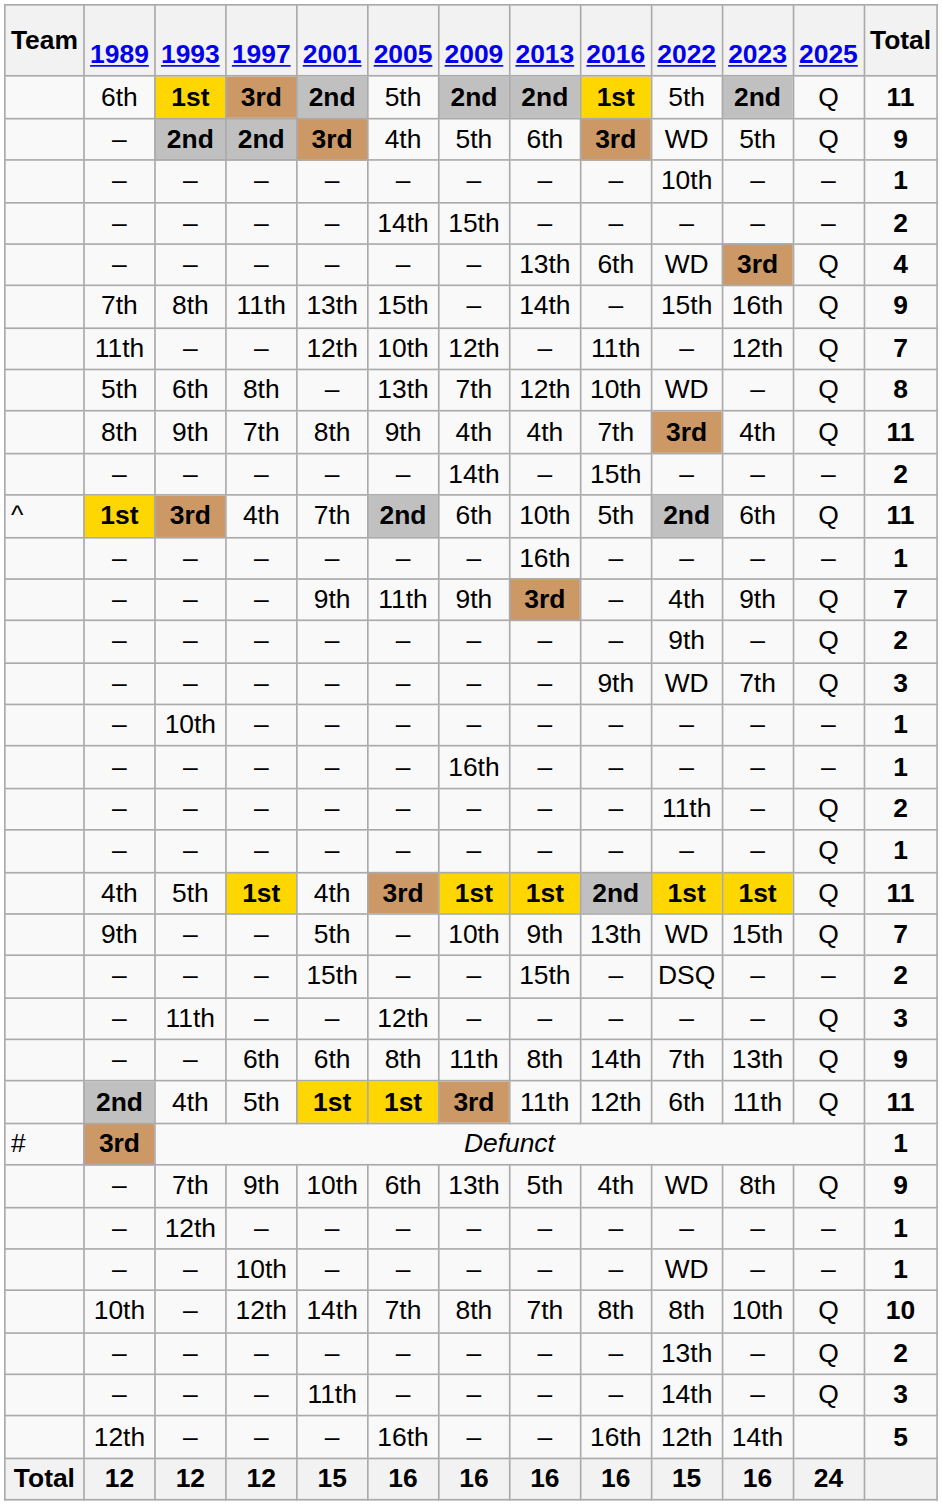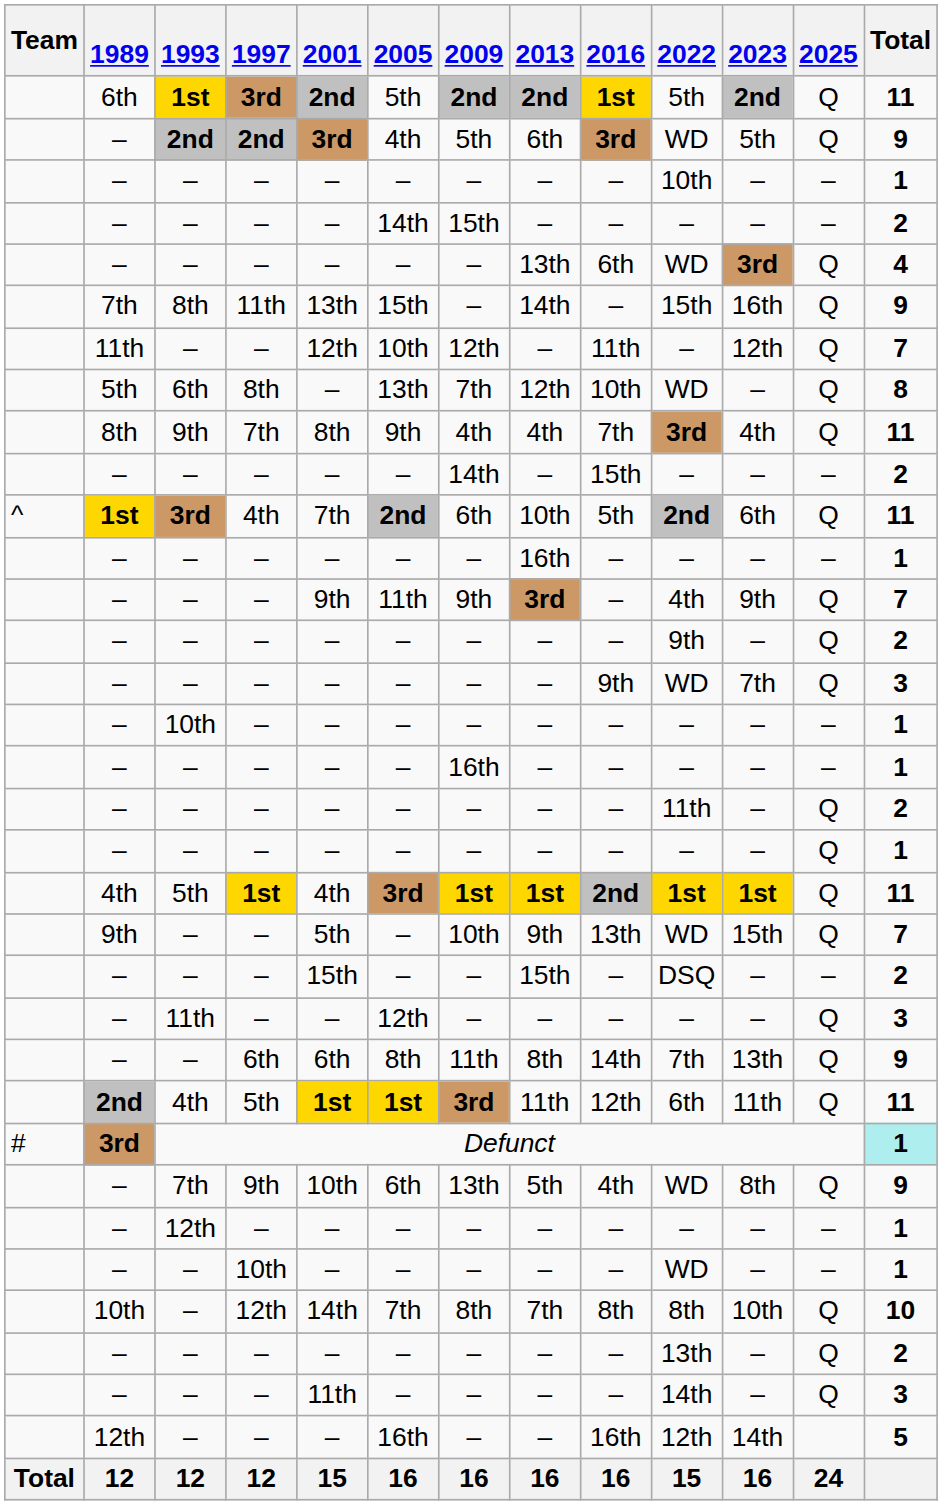Defunct | Total: no background -> paleturquoise background
